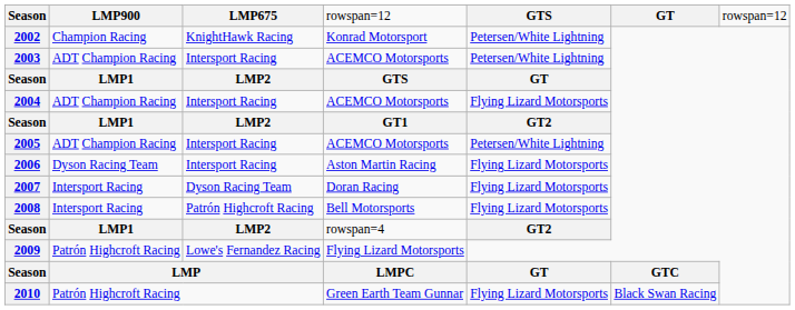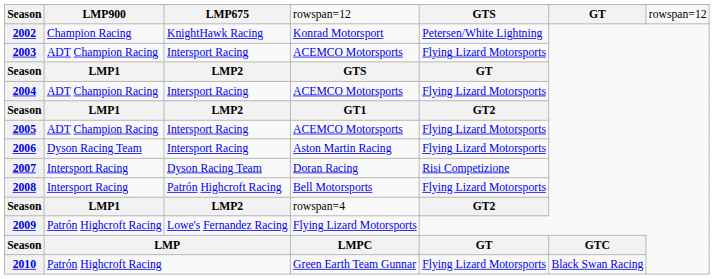2003 | column 5: Petersen/White Lightning -> Flying Lizard Motorsports
2005 | column 5: Petersen/White Lightning -> Flying Lizard Motorsports
2007 | column 5: Flying Lizard Motorsports -> Risi Competizione
